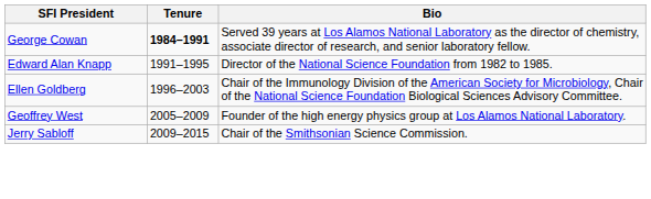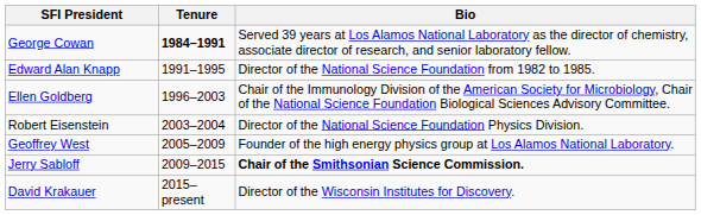+ row: Robert Eisenstein | 2003–2004 | Director of the National Science Foundation Physics Division.
Jerry Sabloff | Bio: normal -> bold
+ row: David Krakauer | 2015–present | Director of the Wisconsin Institutes for Discovery.
